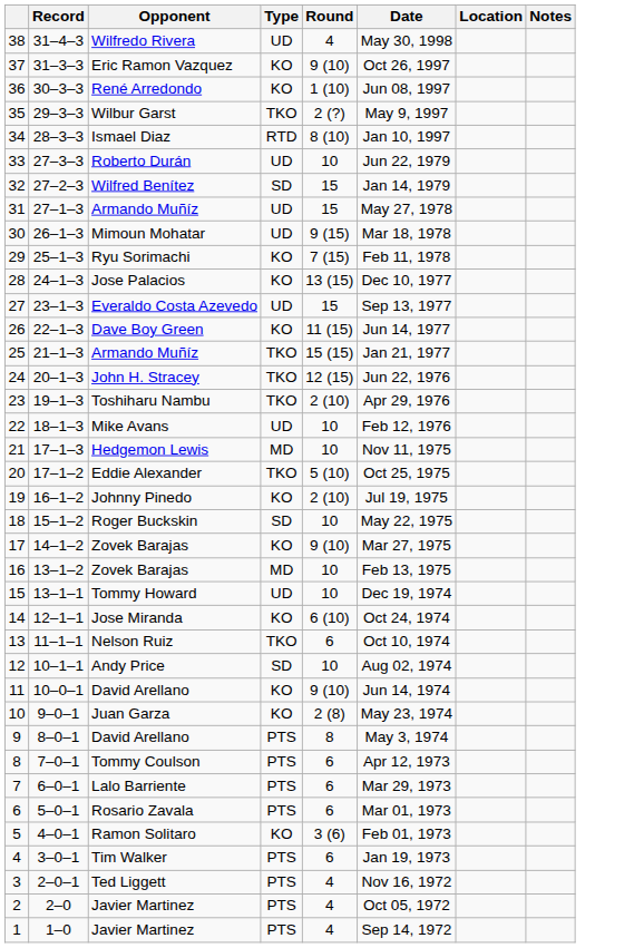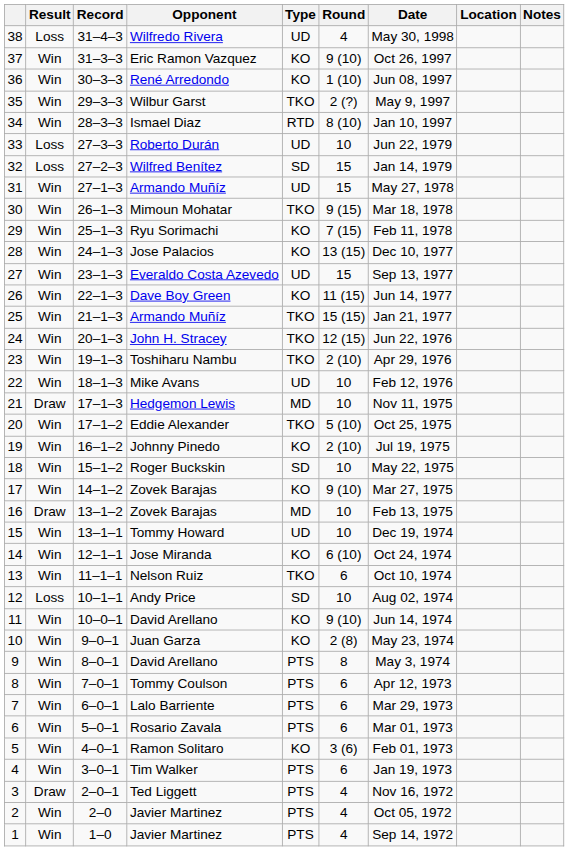+ column: Result | Loss | Win | Win | Win | Win | Loss | Loss | Win | Win | Win | Win | Win | Win | Win | Win | Win | Win | Draw | Win | Win | Win | Win | Draw | Win | Win | Win | Loss | Win | Win | Win | Win | Win | Win | Win | Win | Draw | Win | Win
30 | Type: UD -> TKO
